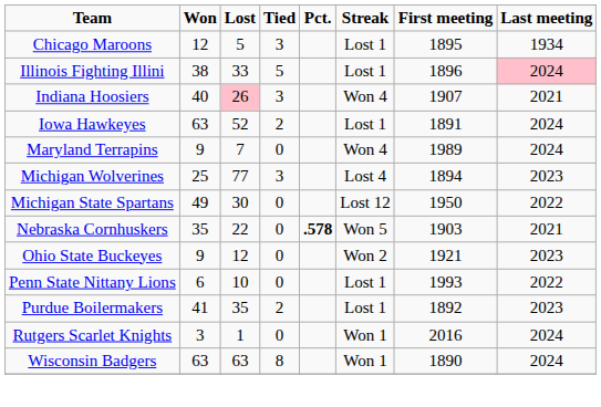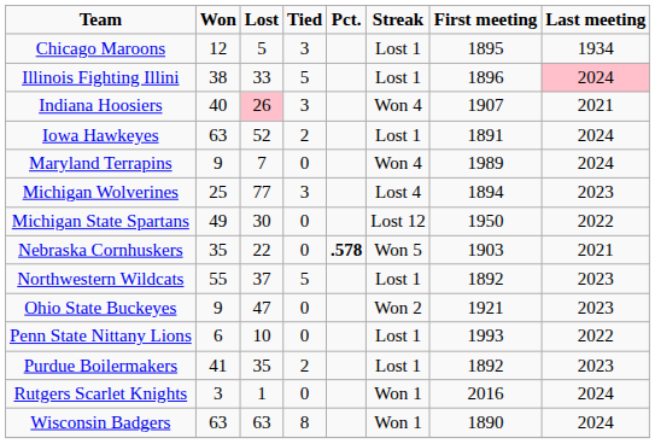+ row: Northwestern Wildcats | 55 | 37 | 5 | Lost 1 | 1892 | 2023
Ohio State Buckeyes | Lost: 12 -> 47
